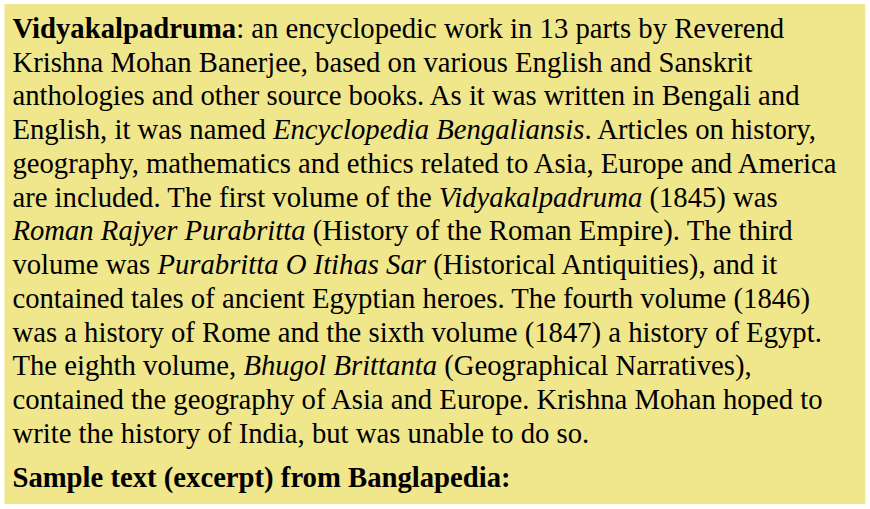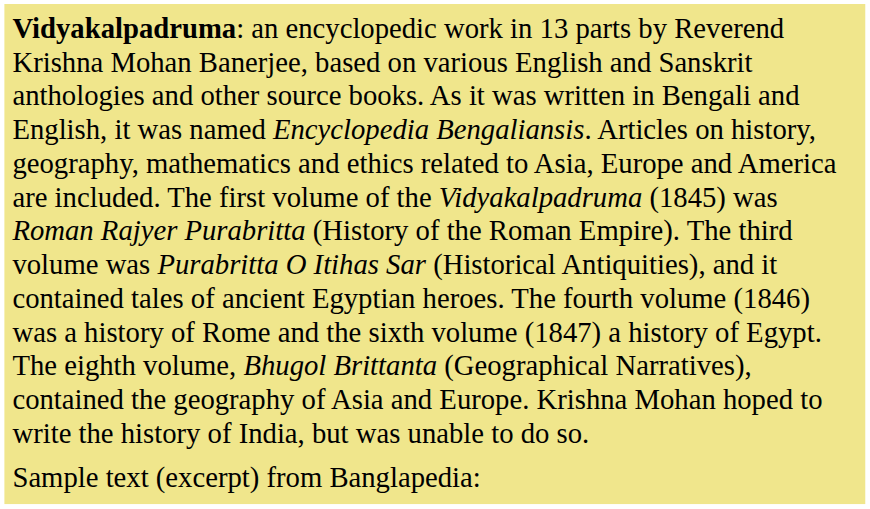row 2 | column 1: bold -> normal
